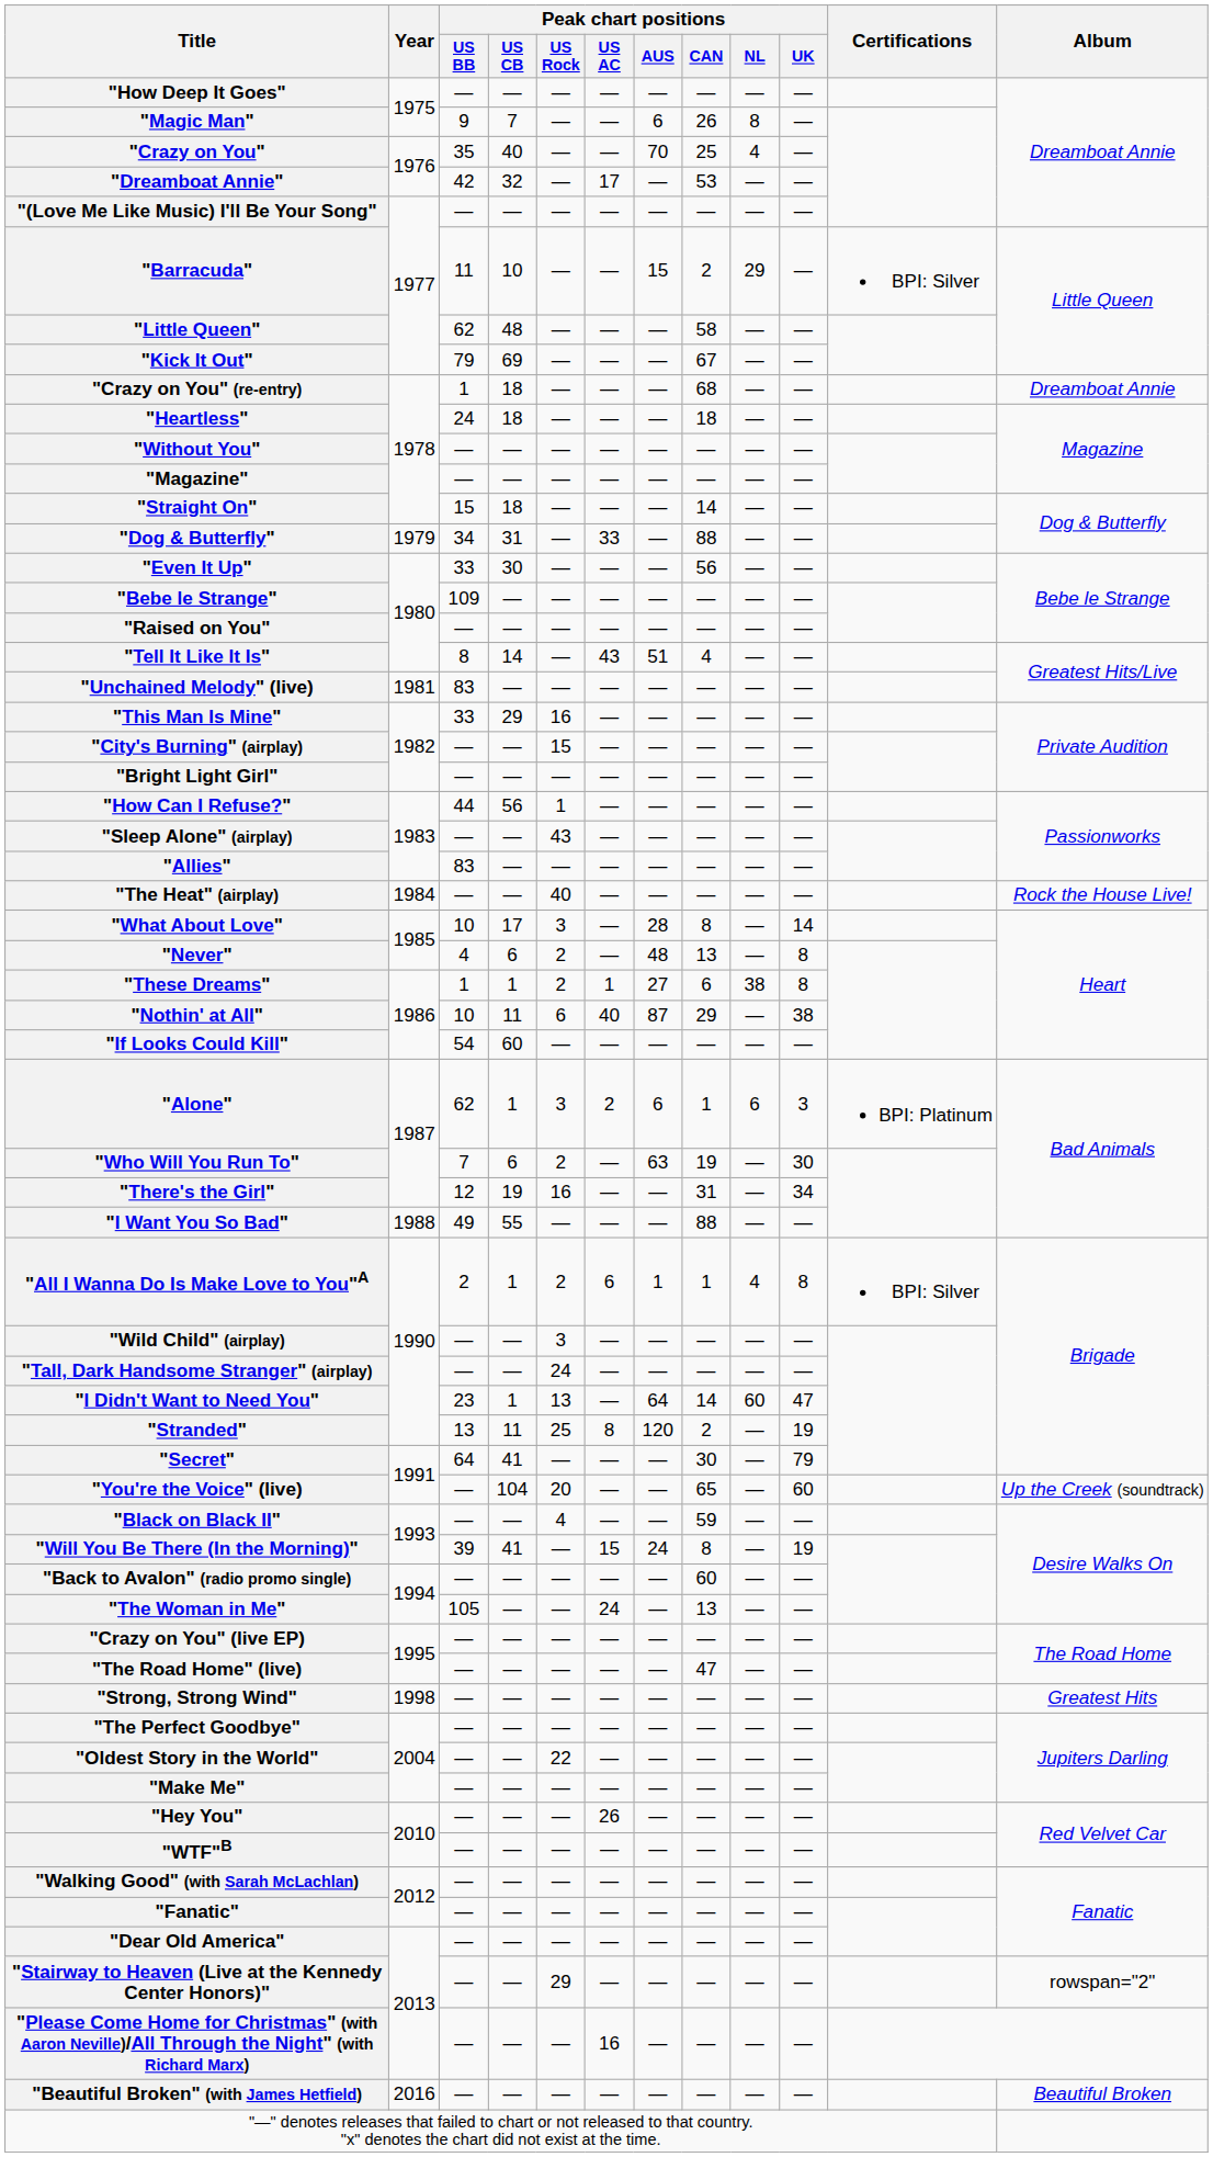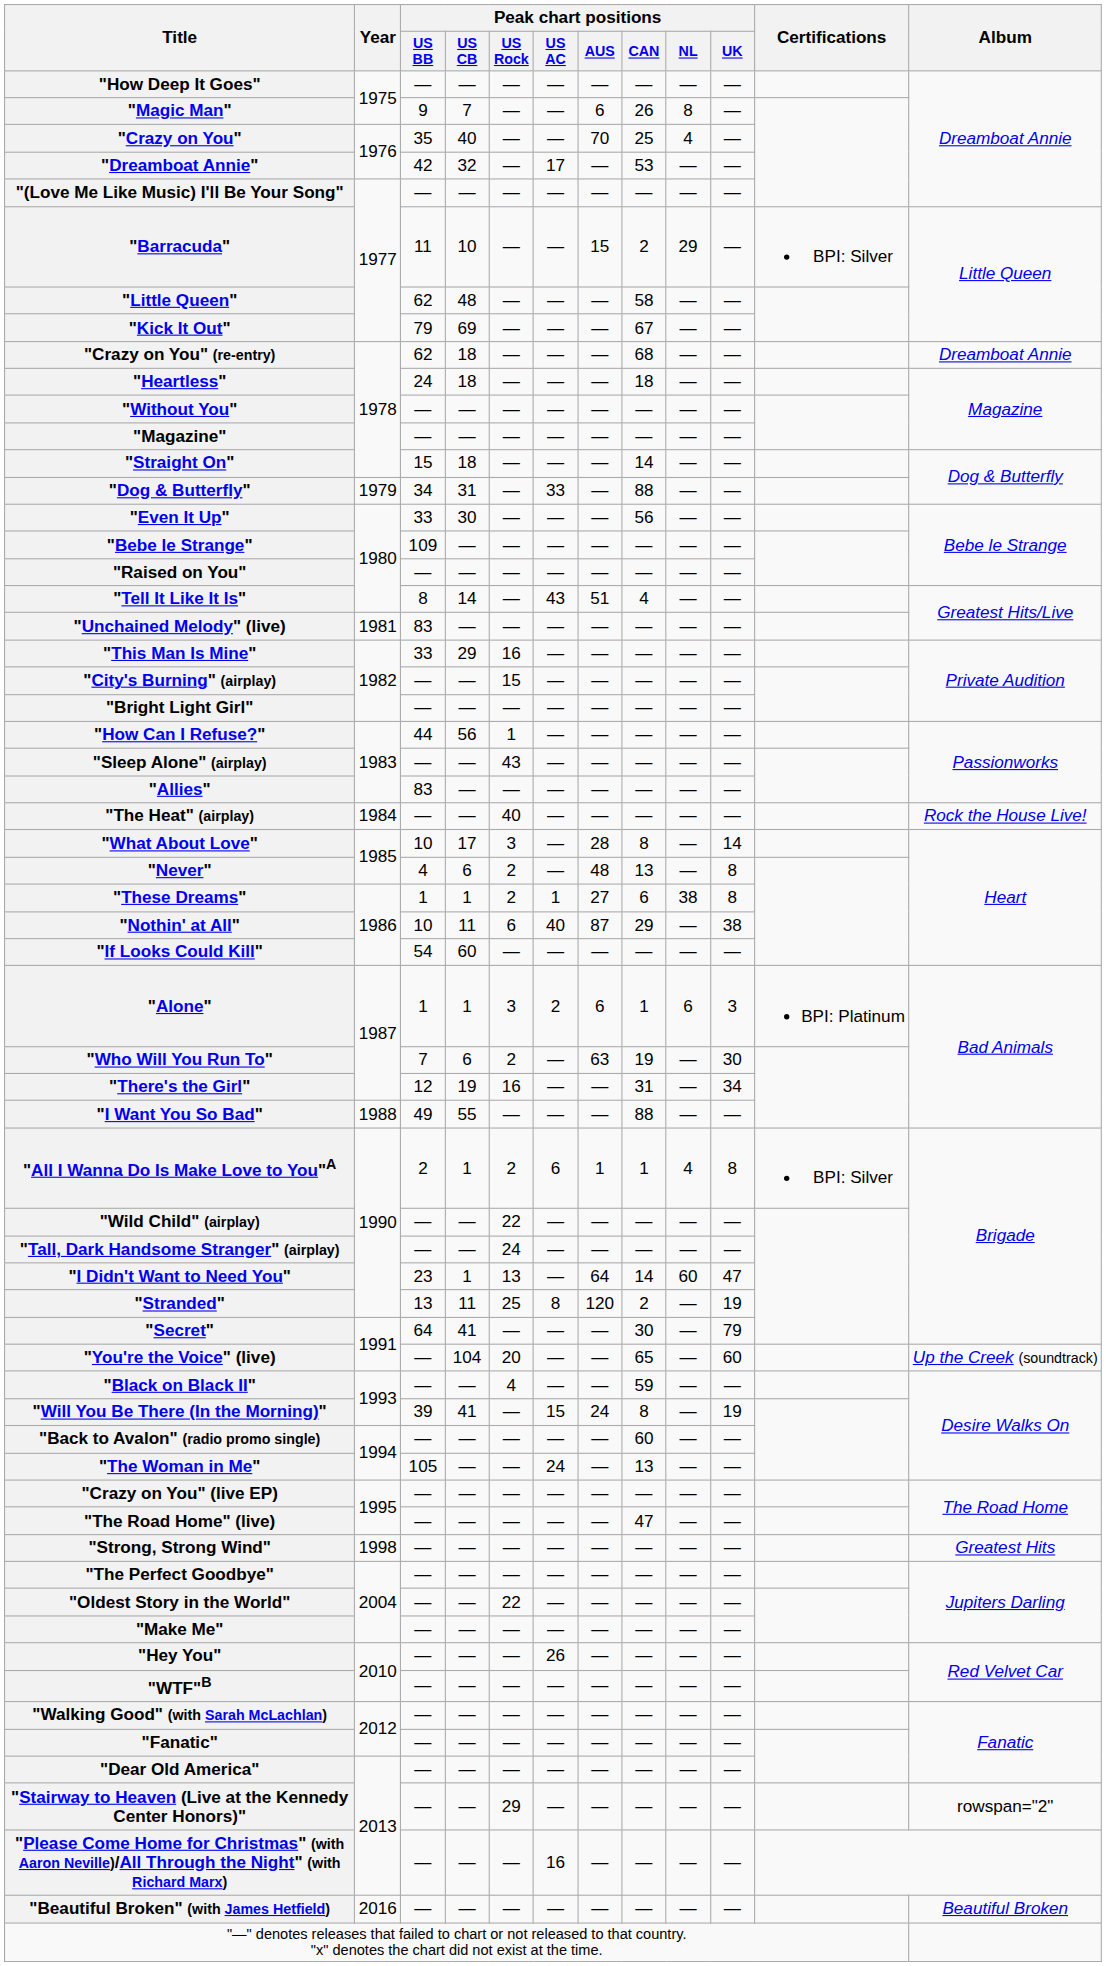"Crazy on You" (re-entry) | Peak chart positions / US BB: 1 -> 62
"Alone" | Peak chart positions / US BB: 62 -> 1
"Wild Child" (airplay) | Peak chart positions / US Rock: 3 -> 22
